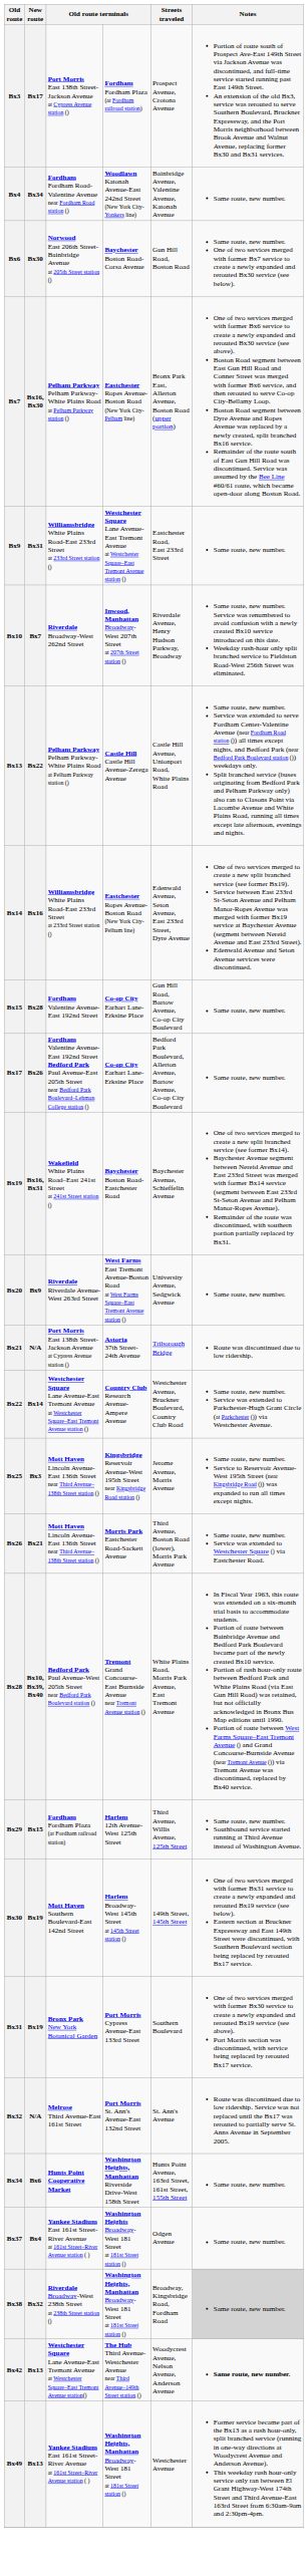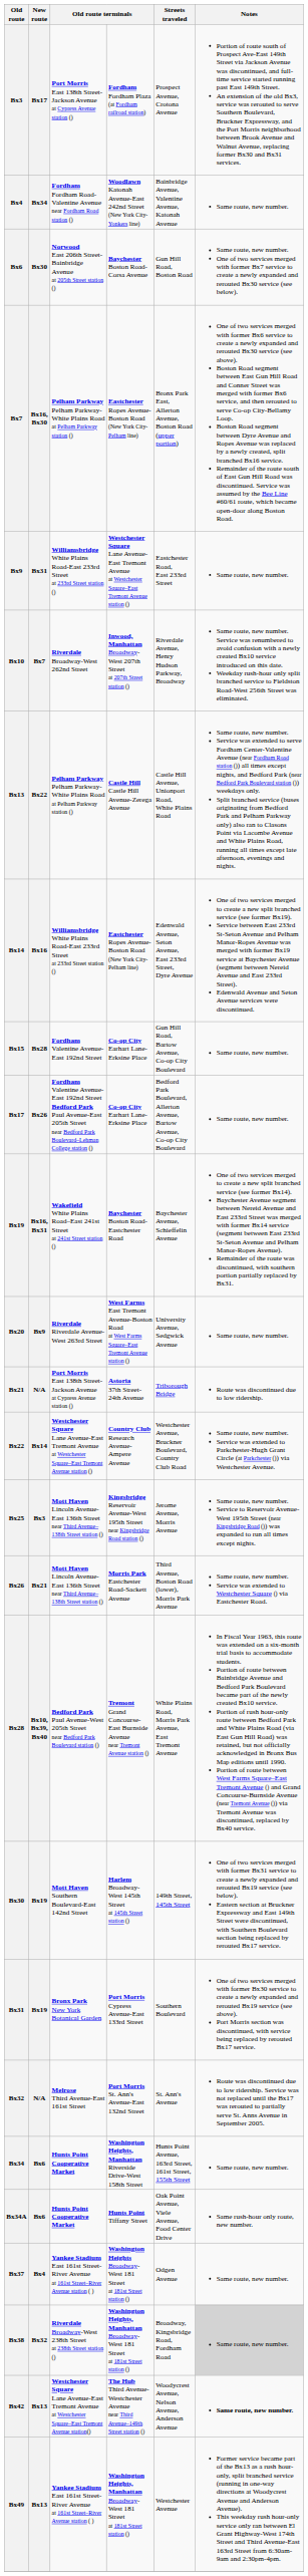- row: Bx29 | Bx15 | Fordham Fordham Plaza (at Fordham railroad station) | Harlem 12th Avenue-West 125th Street | Third Avenue, Willis Avenue, 125th Street | Same route, new number. Southbound service started running at Third Avenue instead of Washington Avenue.
+ row: Bx34A | Bx6 | Hunts Point Cooperative Market | Hunts Point Tiffany Street | Oak Point Avenue, Viele Avenue, Food Center Drive | Same rush-hour only route, new number.
